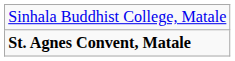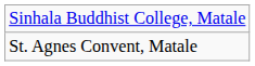row 2 | column 1: bold -> normal
